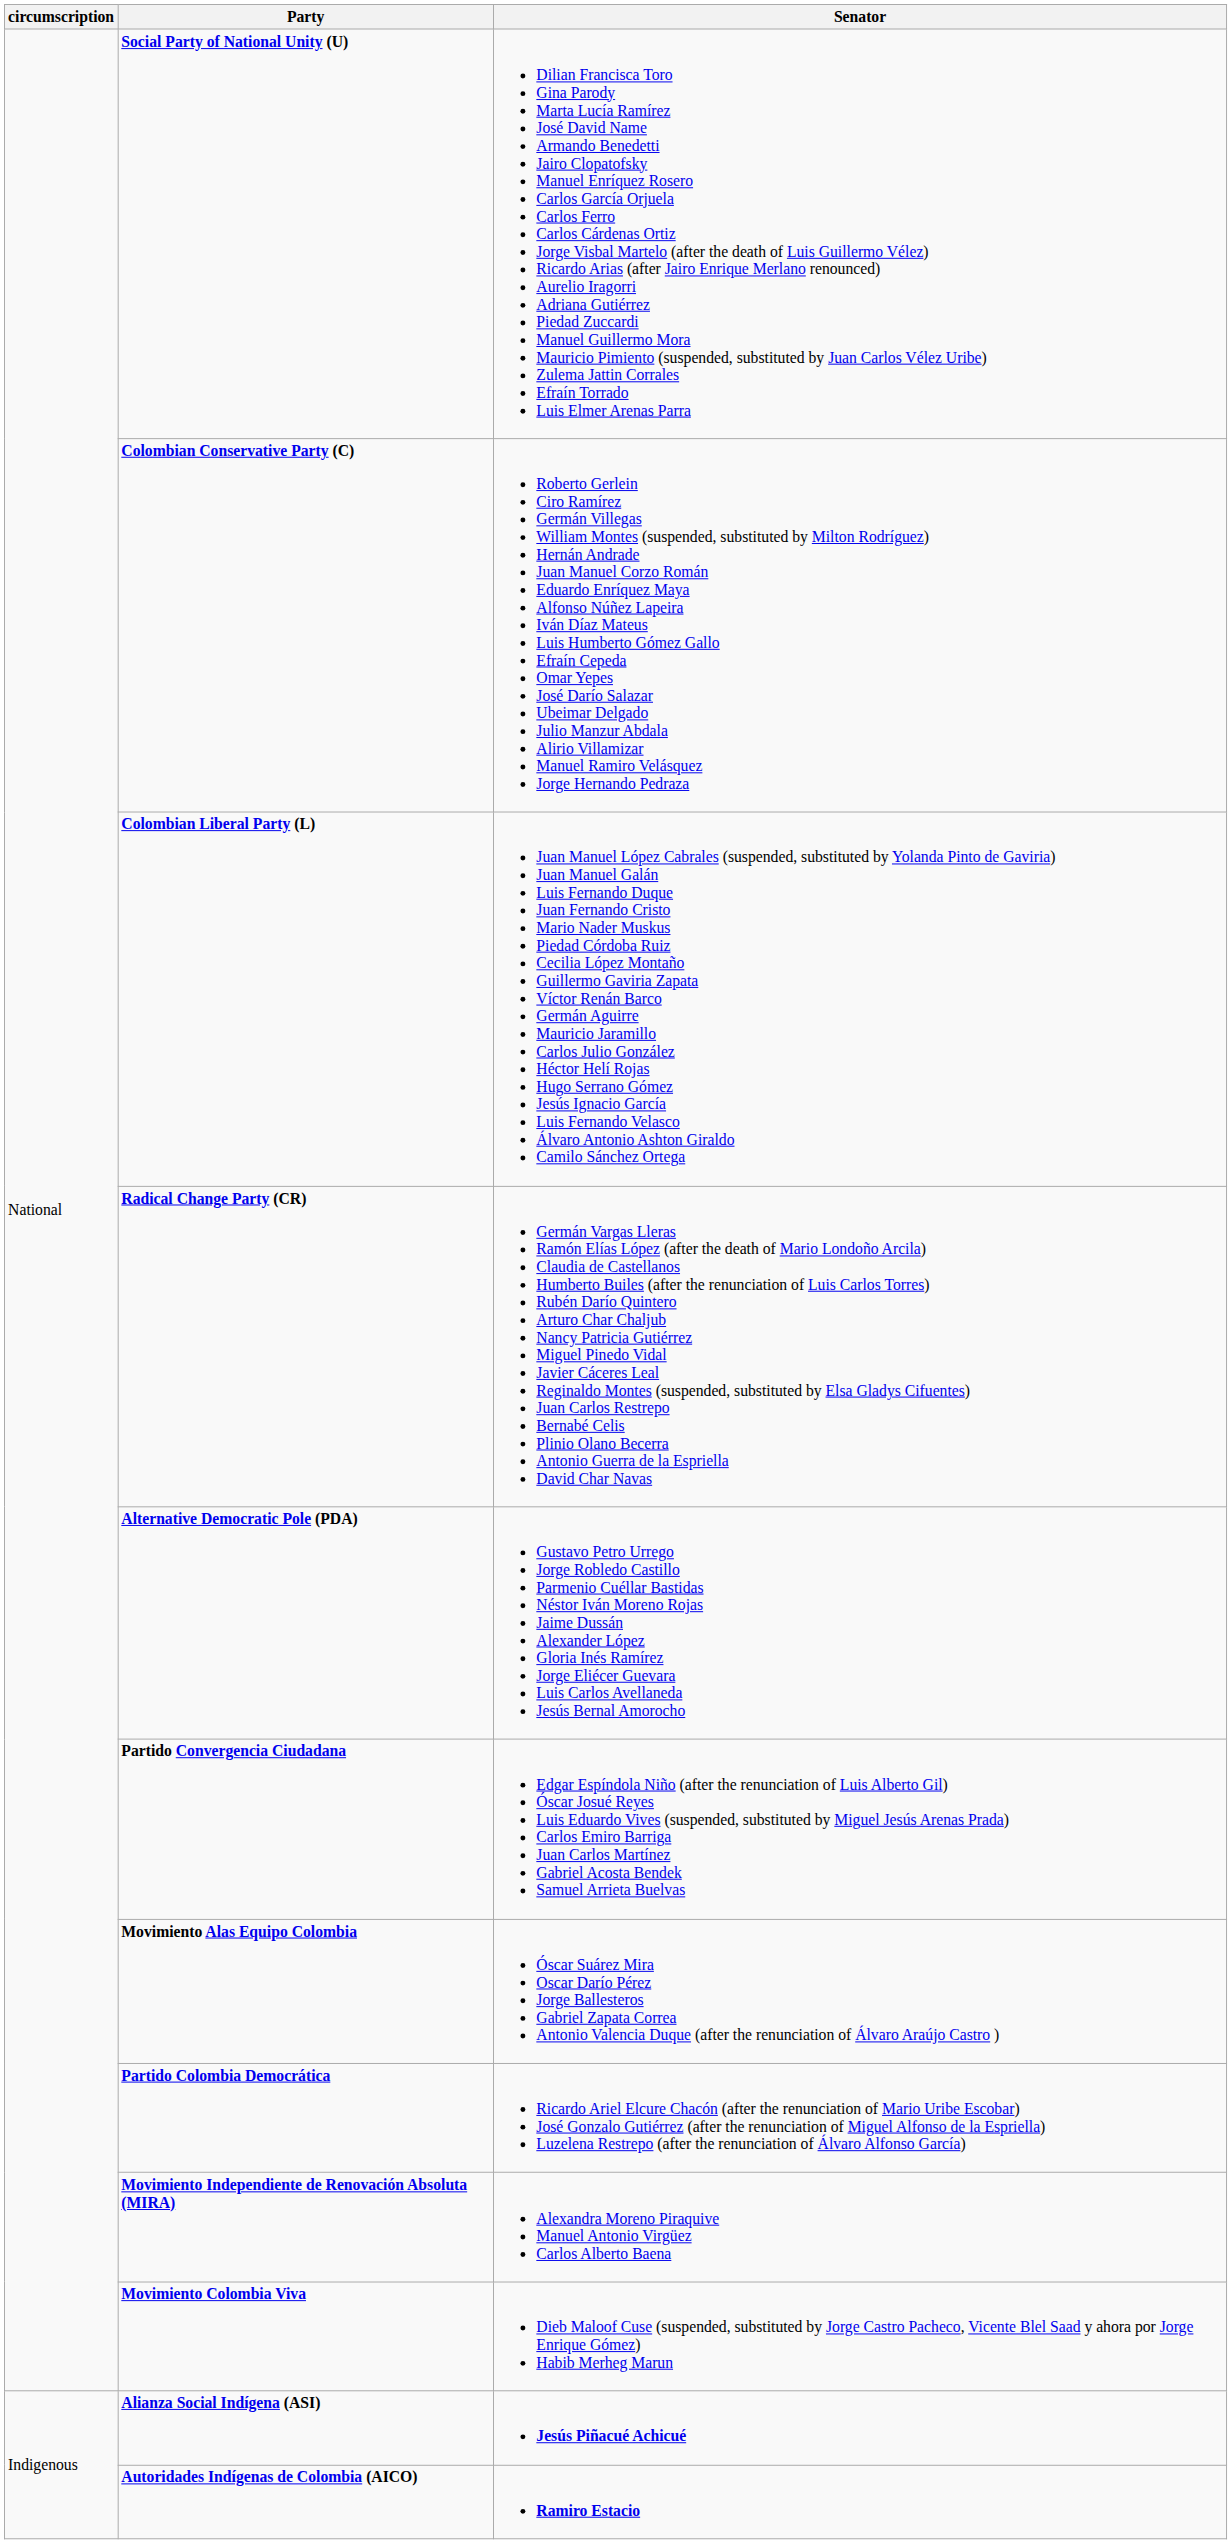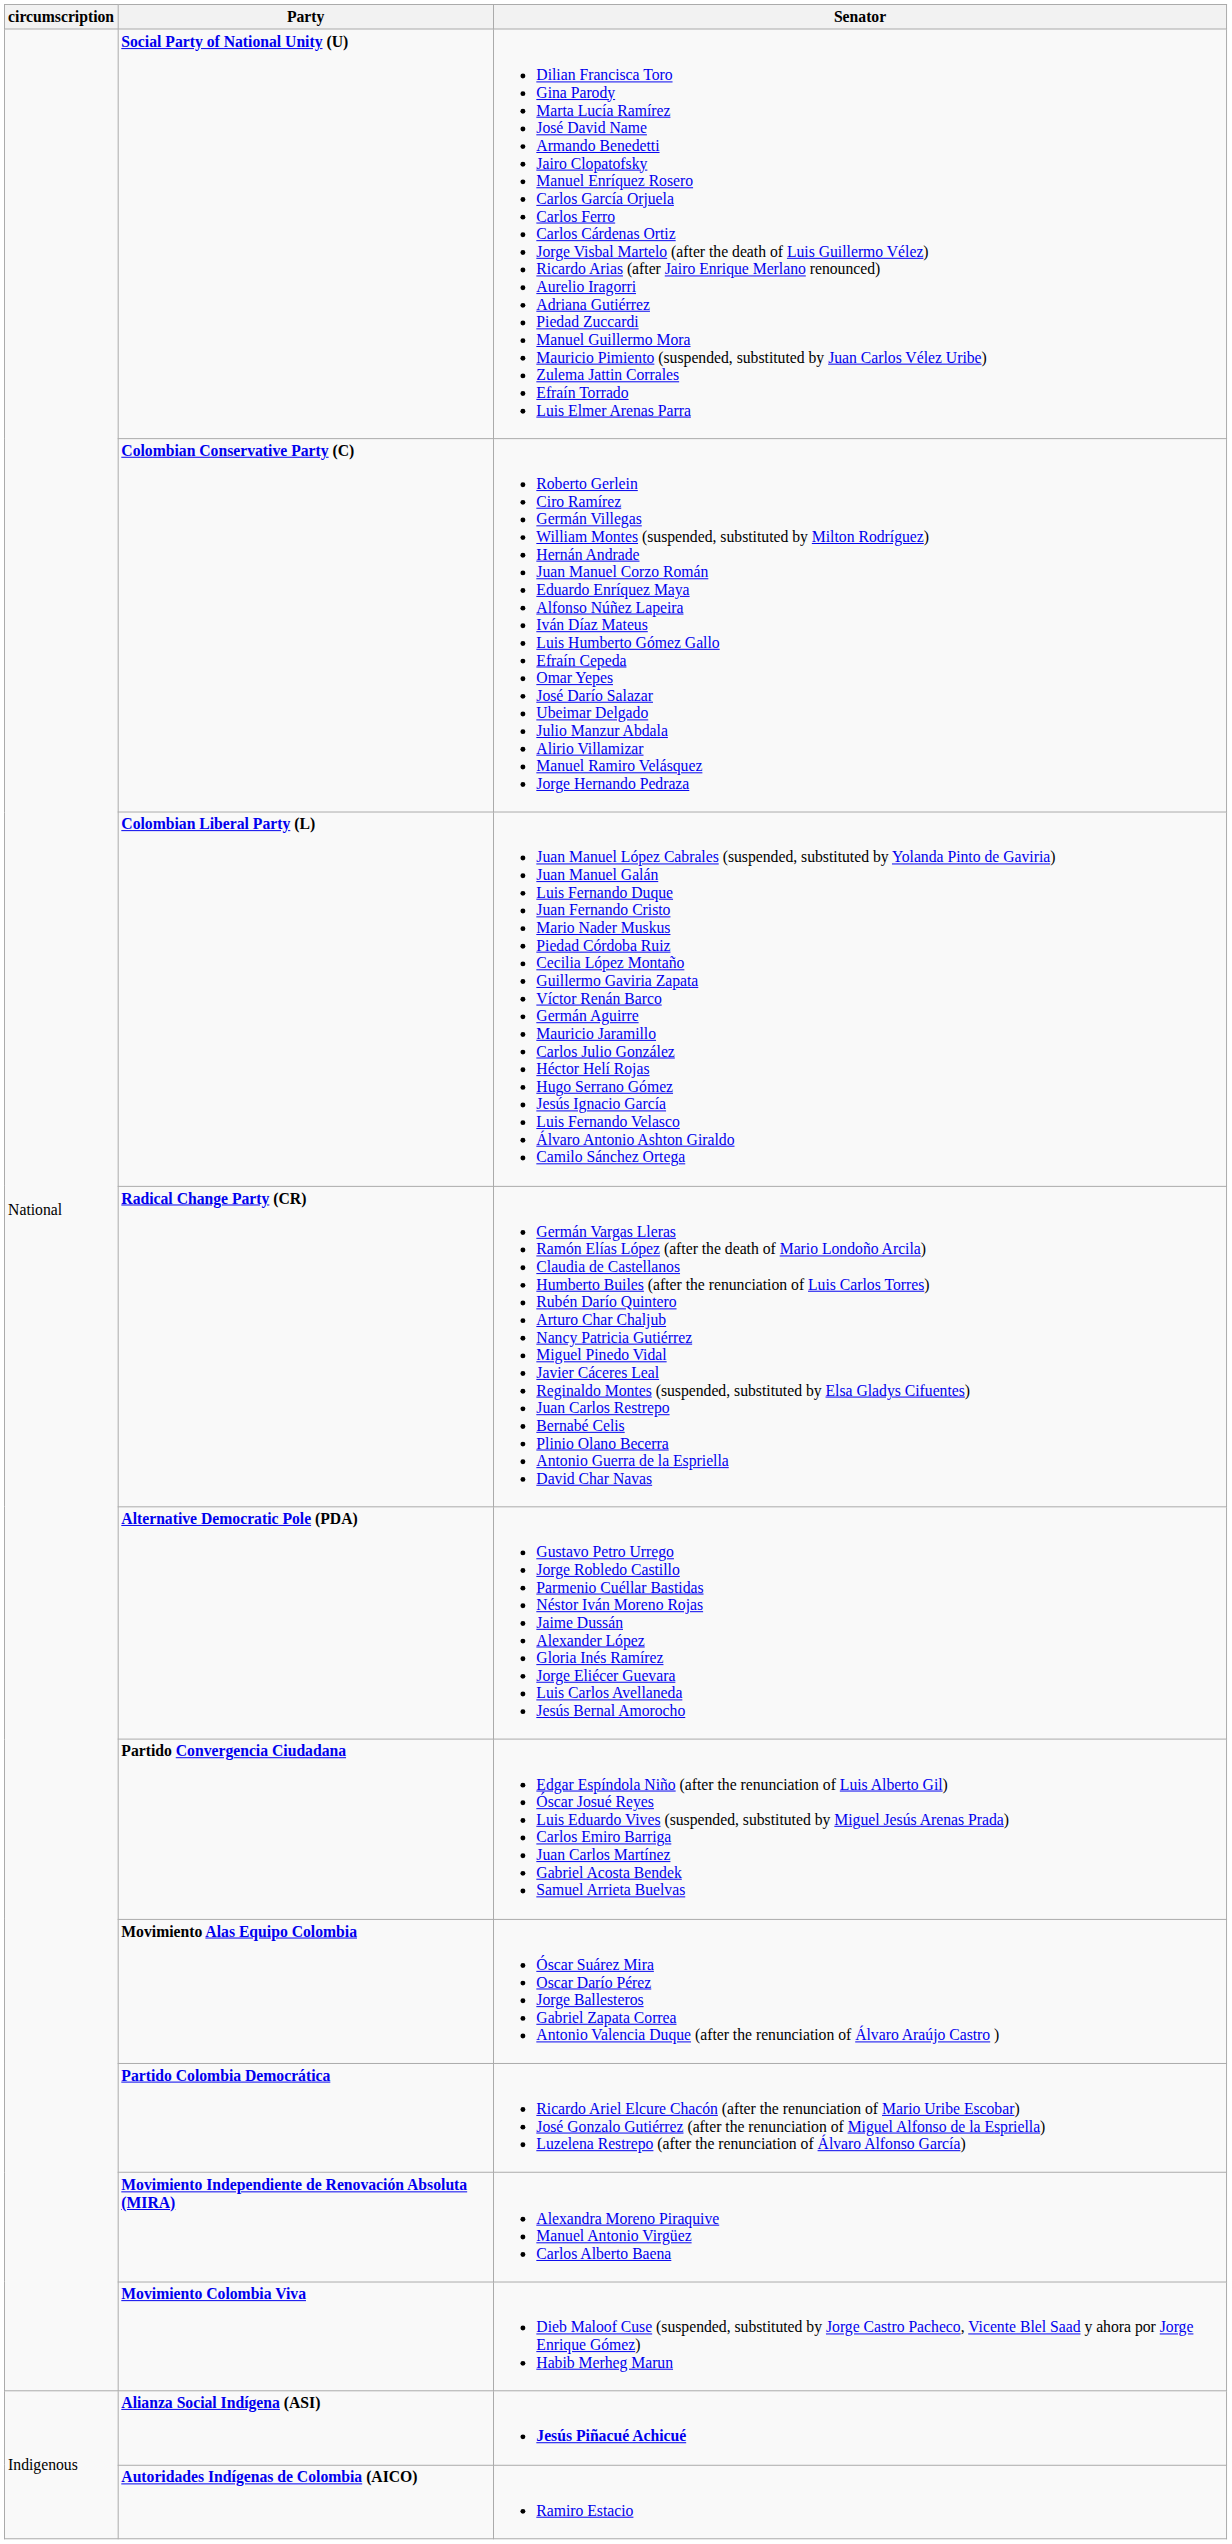Autoridades Indígenas de Colombia (AICO) | Senator: bold -> normal
